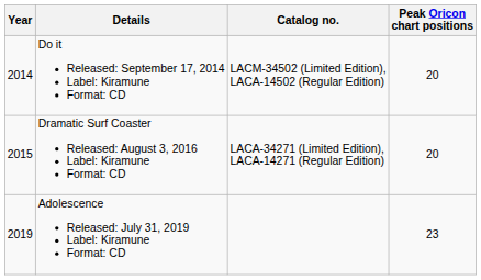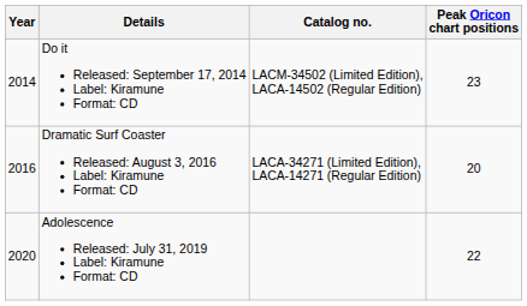row 2 | Peak Oricon chart positions: 20 -> 23
row 3 | Year: 2015 -> 2016
row 4 | Year: 2019 -> 2020
row 4 | Peak Oricon chart positions: 23 -> 22
